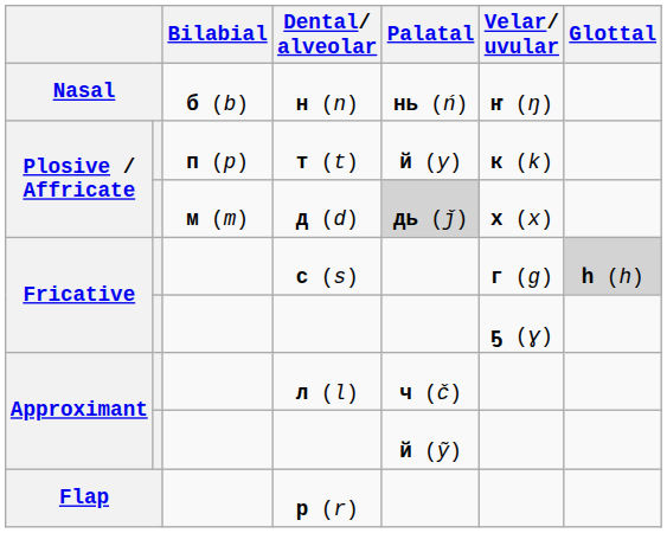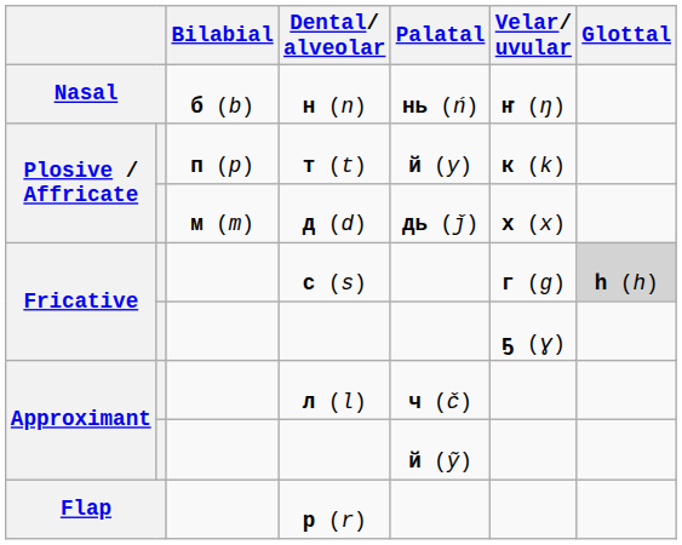д (d) | Palatal: lightgrey background -> no background
